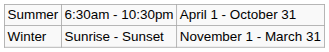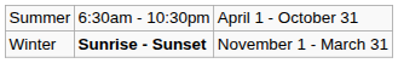Winter | column 2: normal -> bold
